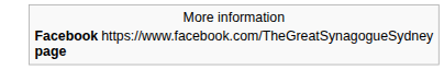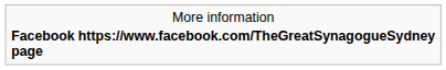Facebook page | column 2: normal -> bold
